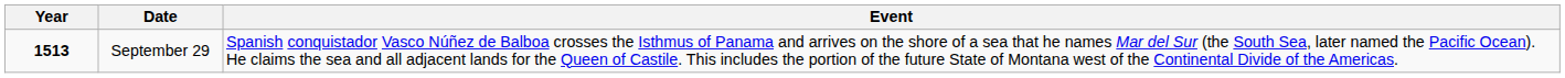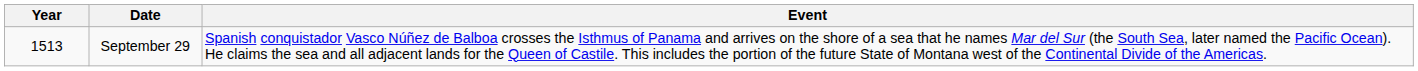row 2 | Year: bold -> normal
